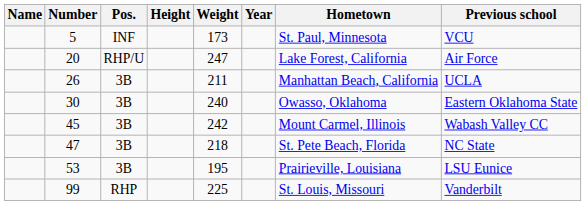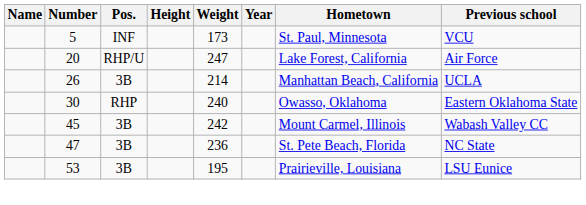26 | Weight: 211 -> 214
30 | Pos.: 3B -> RHP
47 | Weight: 218 -> 236
- row: 99 | RHP | 225 | St. Louis, Missouri | Vanderbilt
